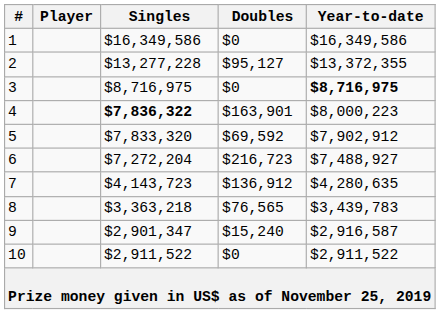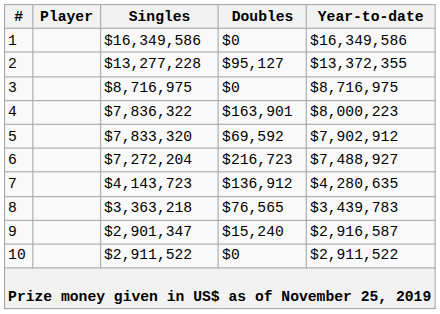3 | Year-to-date: bold -> normal
4 | Singles: bold -> normal
